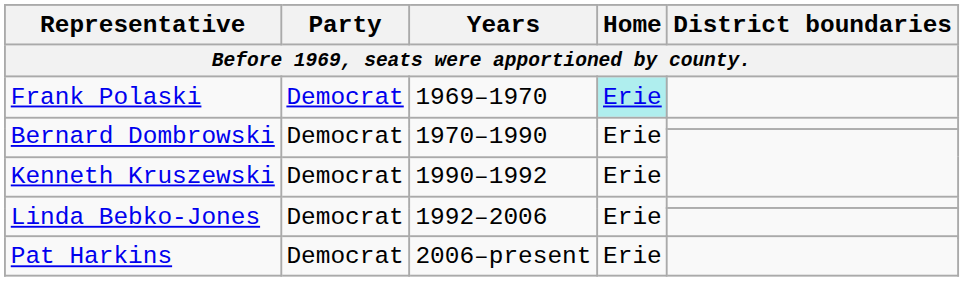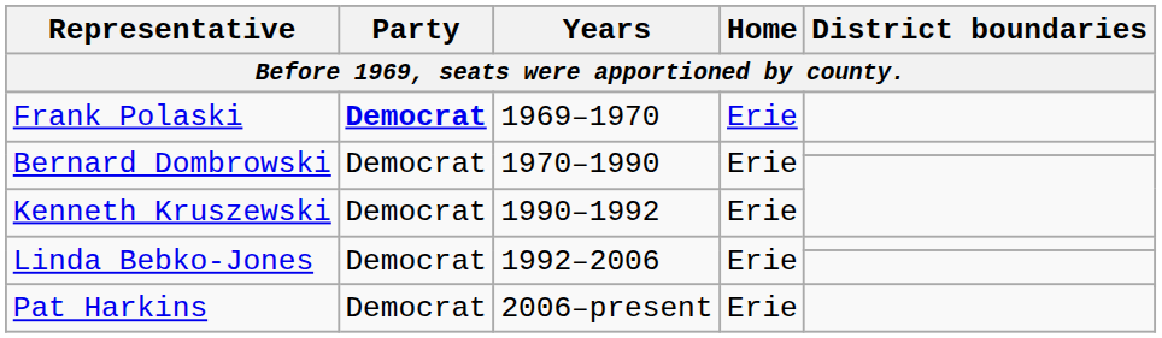Frank Polaski | Party: normal -> bold
Frank Polaski | Home: paleturquoise background -> no background
